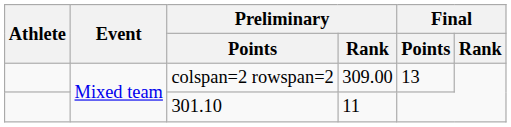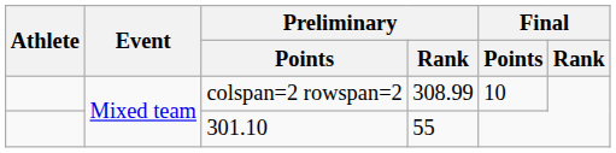colspan=2 rowspan=2 | Preliminary / Rank: 309.00 -> 308.99
colspan=2 rowspan=2 | Final / Points: 13 -> 10
301.10 | Preliminary / Rank: 11 -> 55
